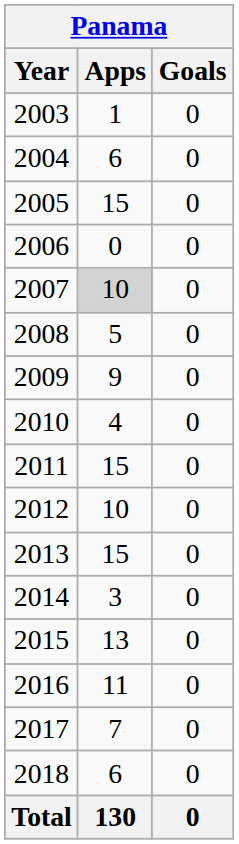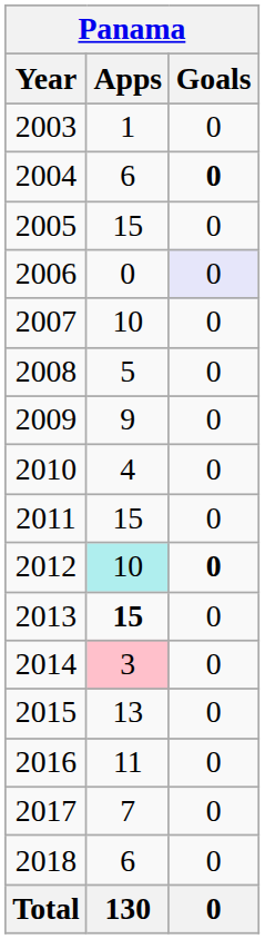2004 | Goals: normal -> bold
2006 | Goals: no background -> lavender background
2007 | Apps: lightgrey background -> no background
2012 | Apps: no background -> paleturquoise background
2012 | Goals: normal -> bold
2013 | Apps: normal -> bold
2014 | Apps: no background -> pink background
